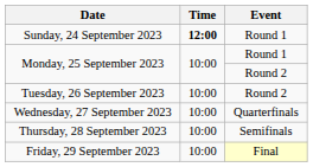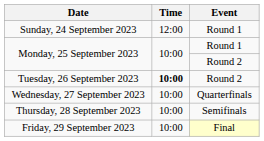Sunday, 24 September 2023 | Time: bold -> normal
Tuesday, 26 September 2023 | Time: normal -> bold
